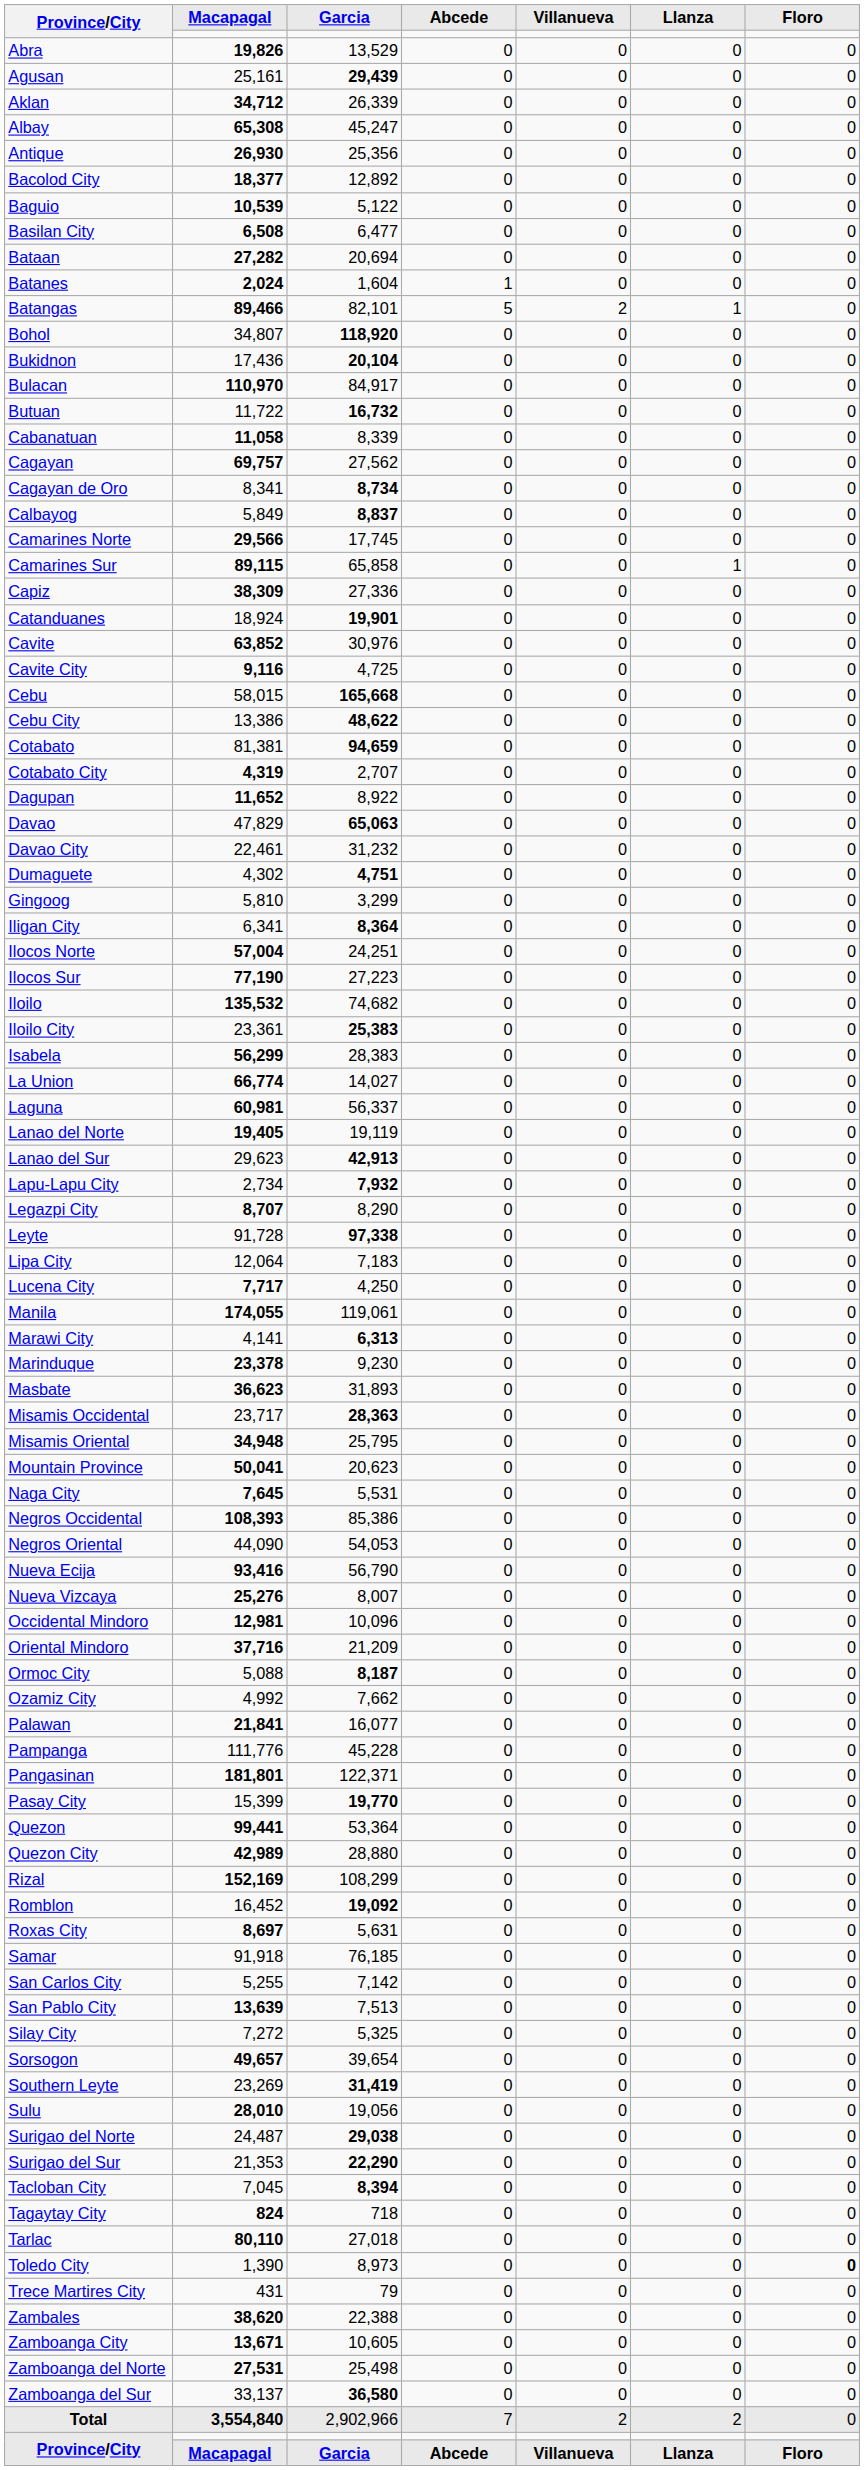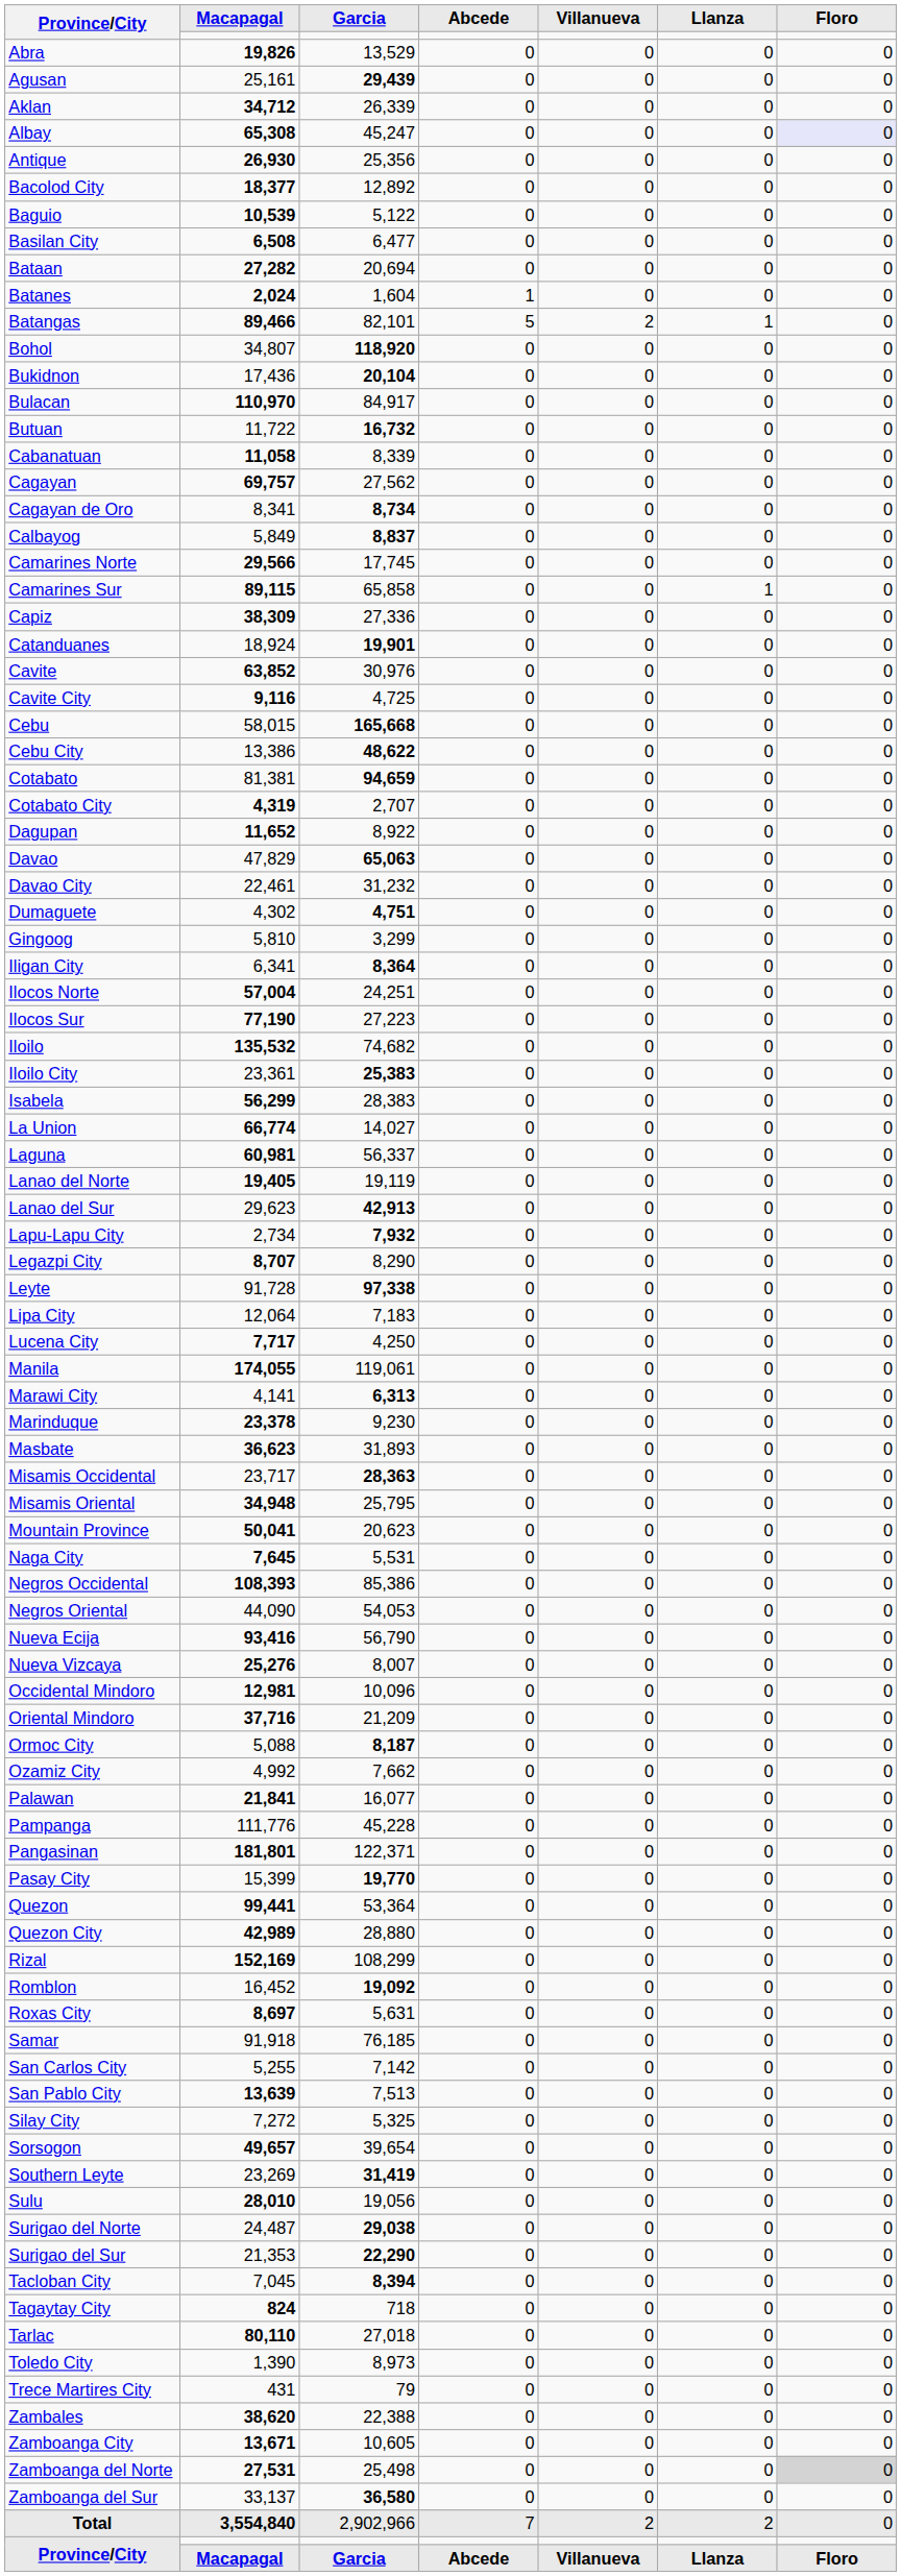Albay | Floro: no background -> lavender background
Toledo City | Floro: bold -> normal
Zamboanga del Norte | Floro: no background -> lightgrey background
